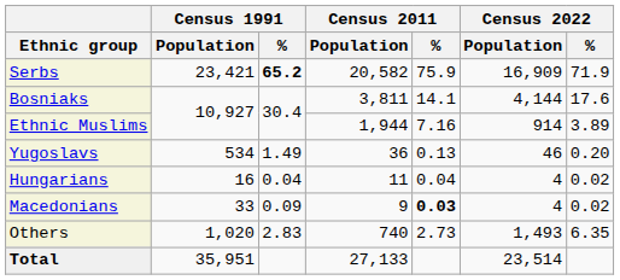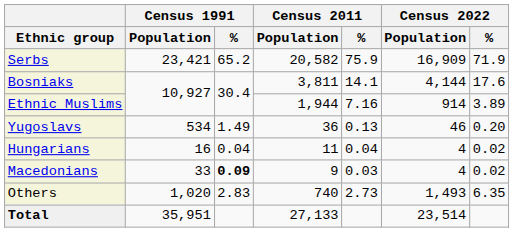Serbs | Census 1991 / %: bold -> normal
Macedonians | Census 1991 / %: normal -> bold
Macedonians | Census 2011 / %: bold -> normal
